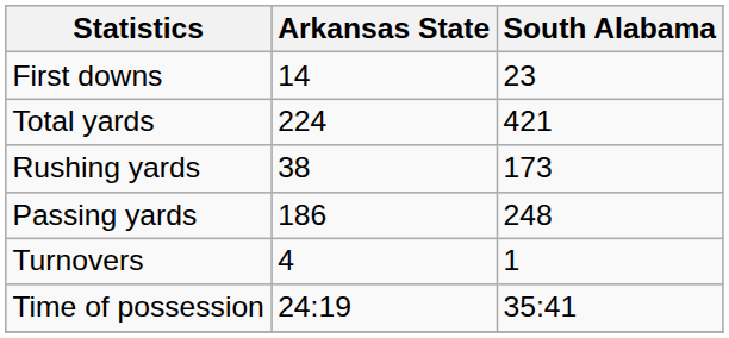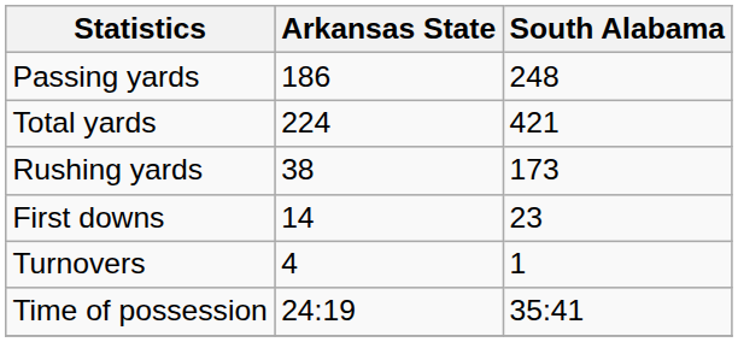rows swapped: First downs <-> Passing yards
